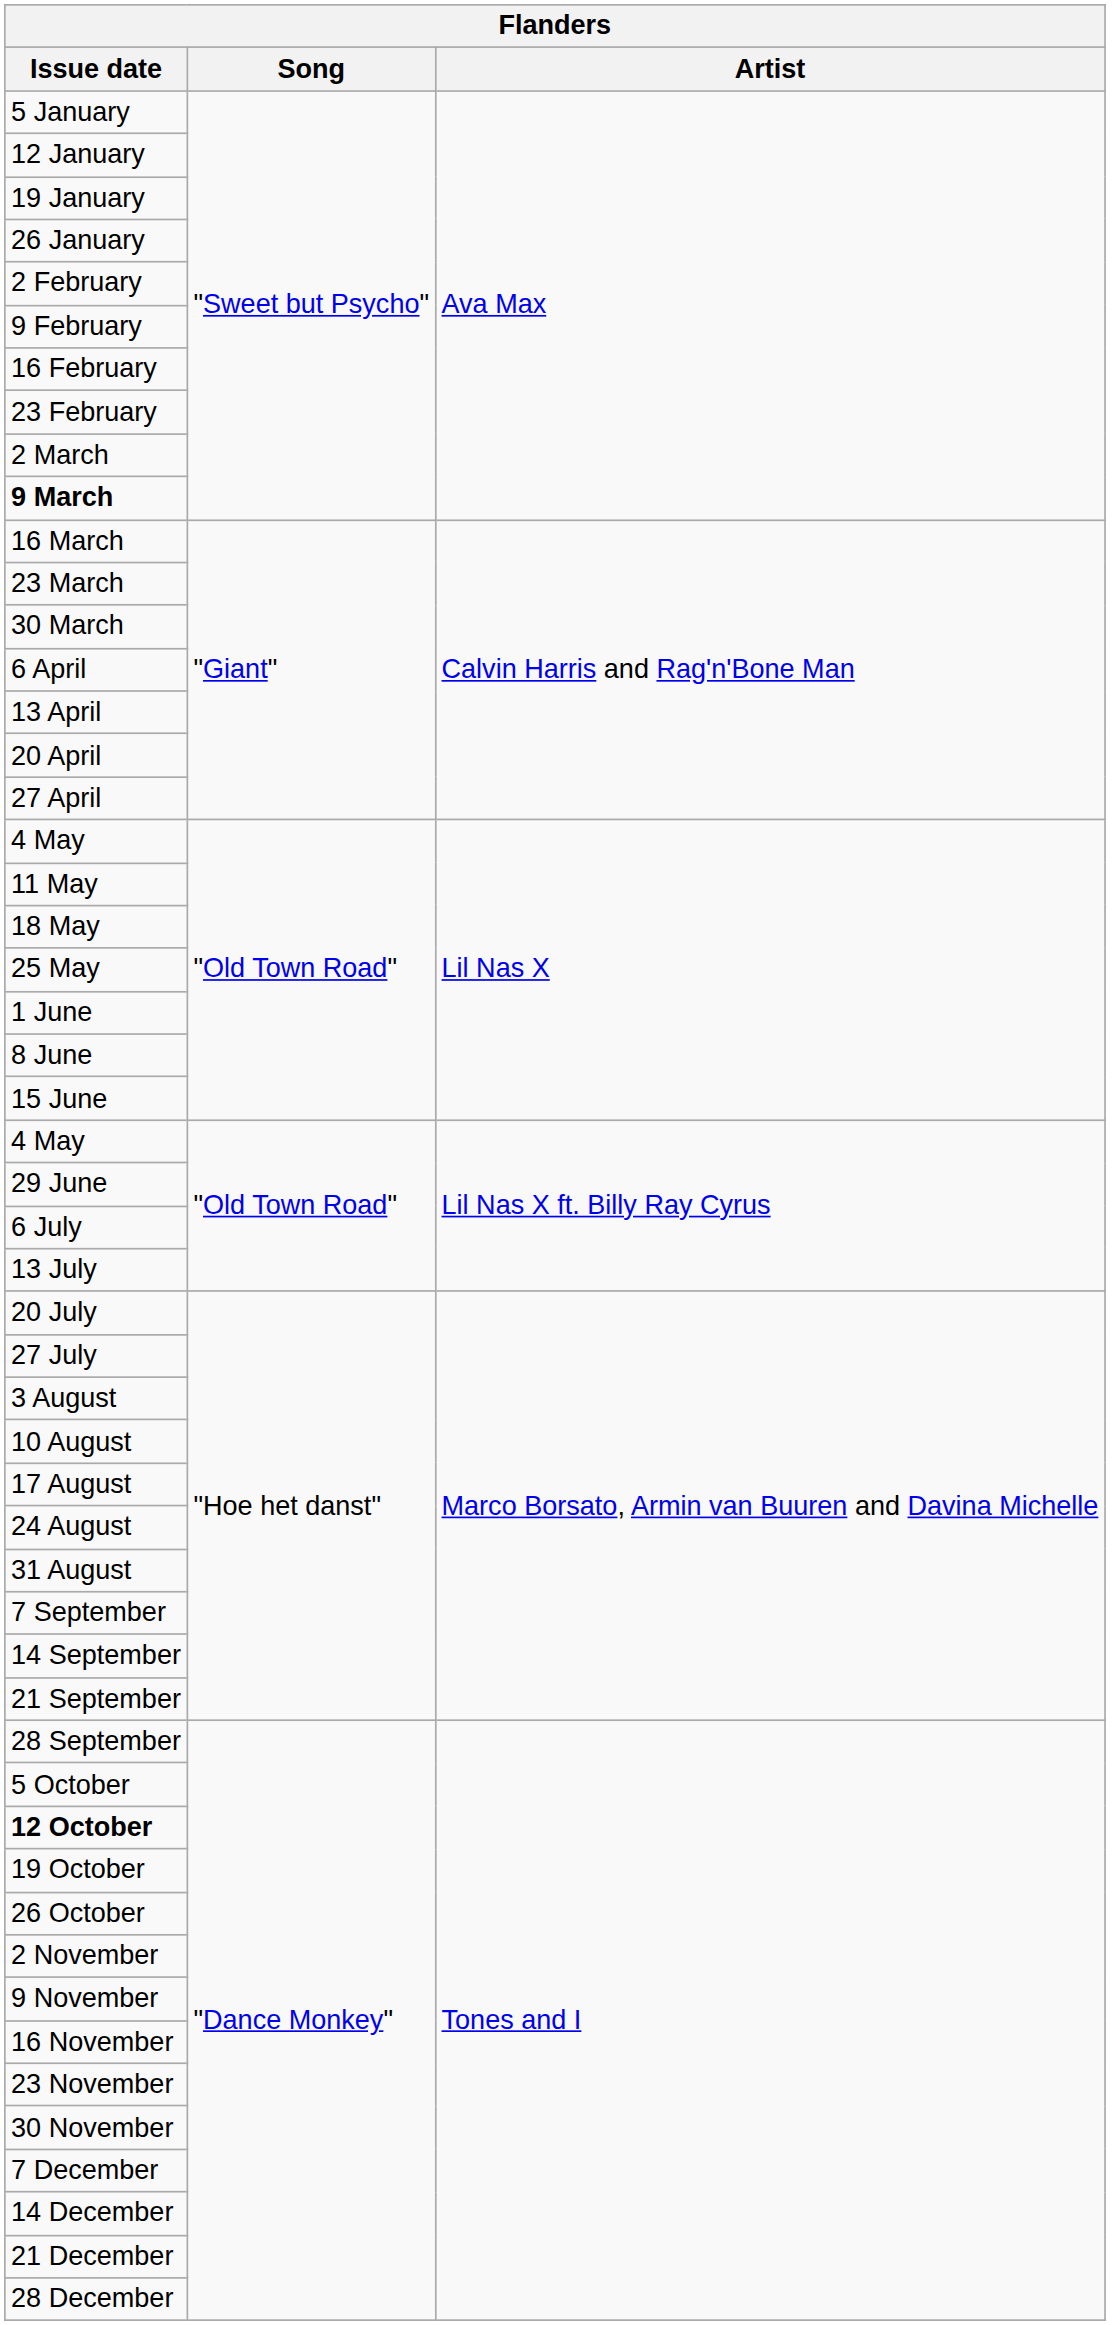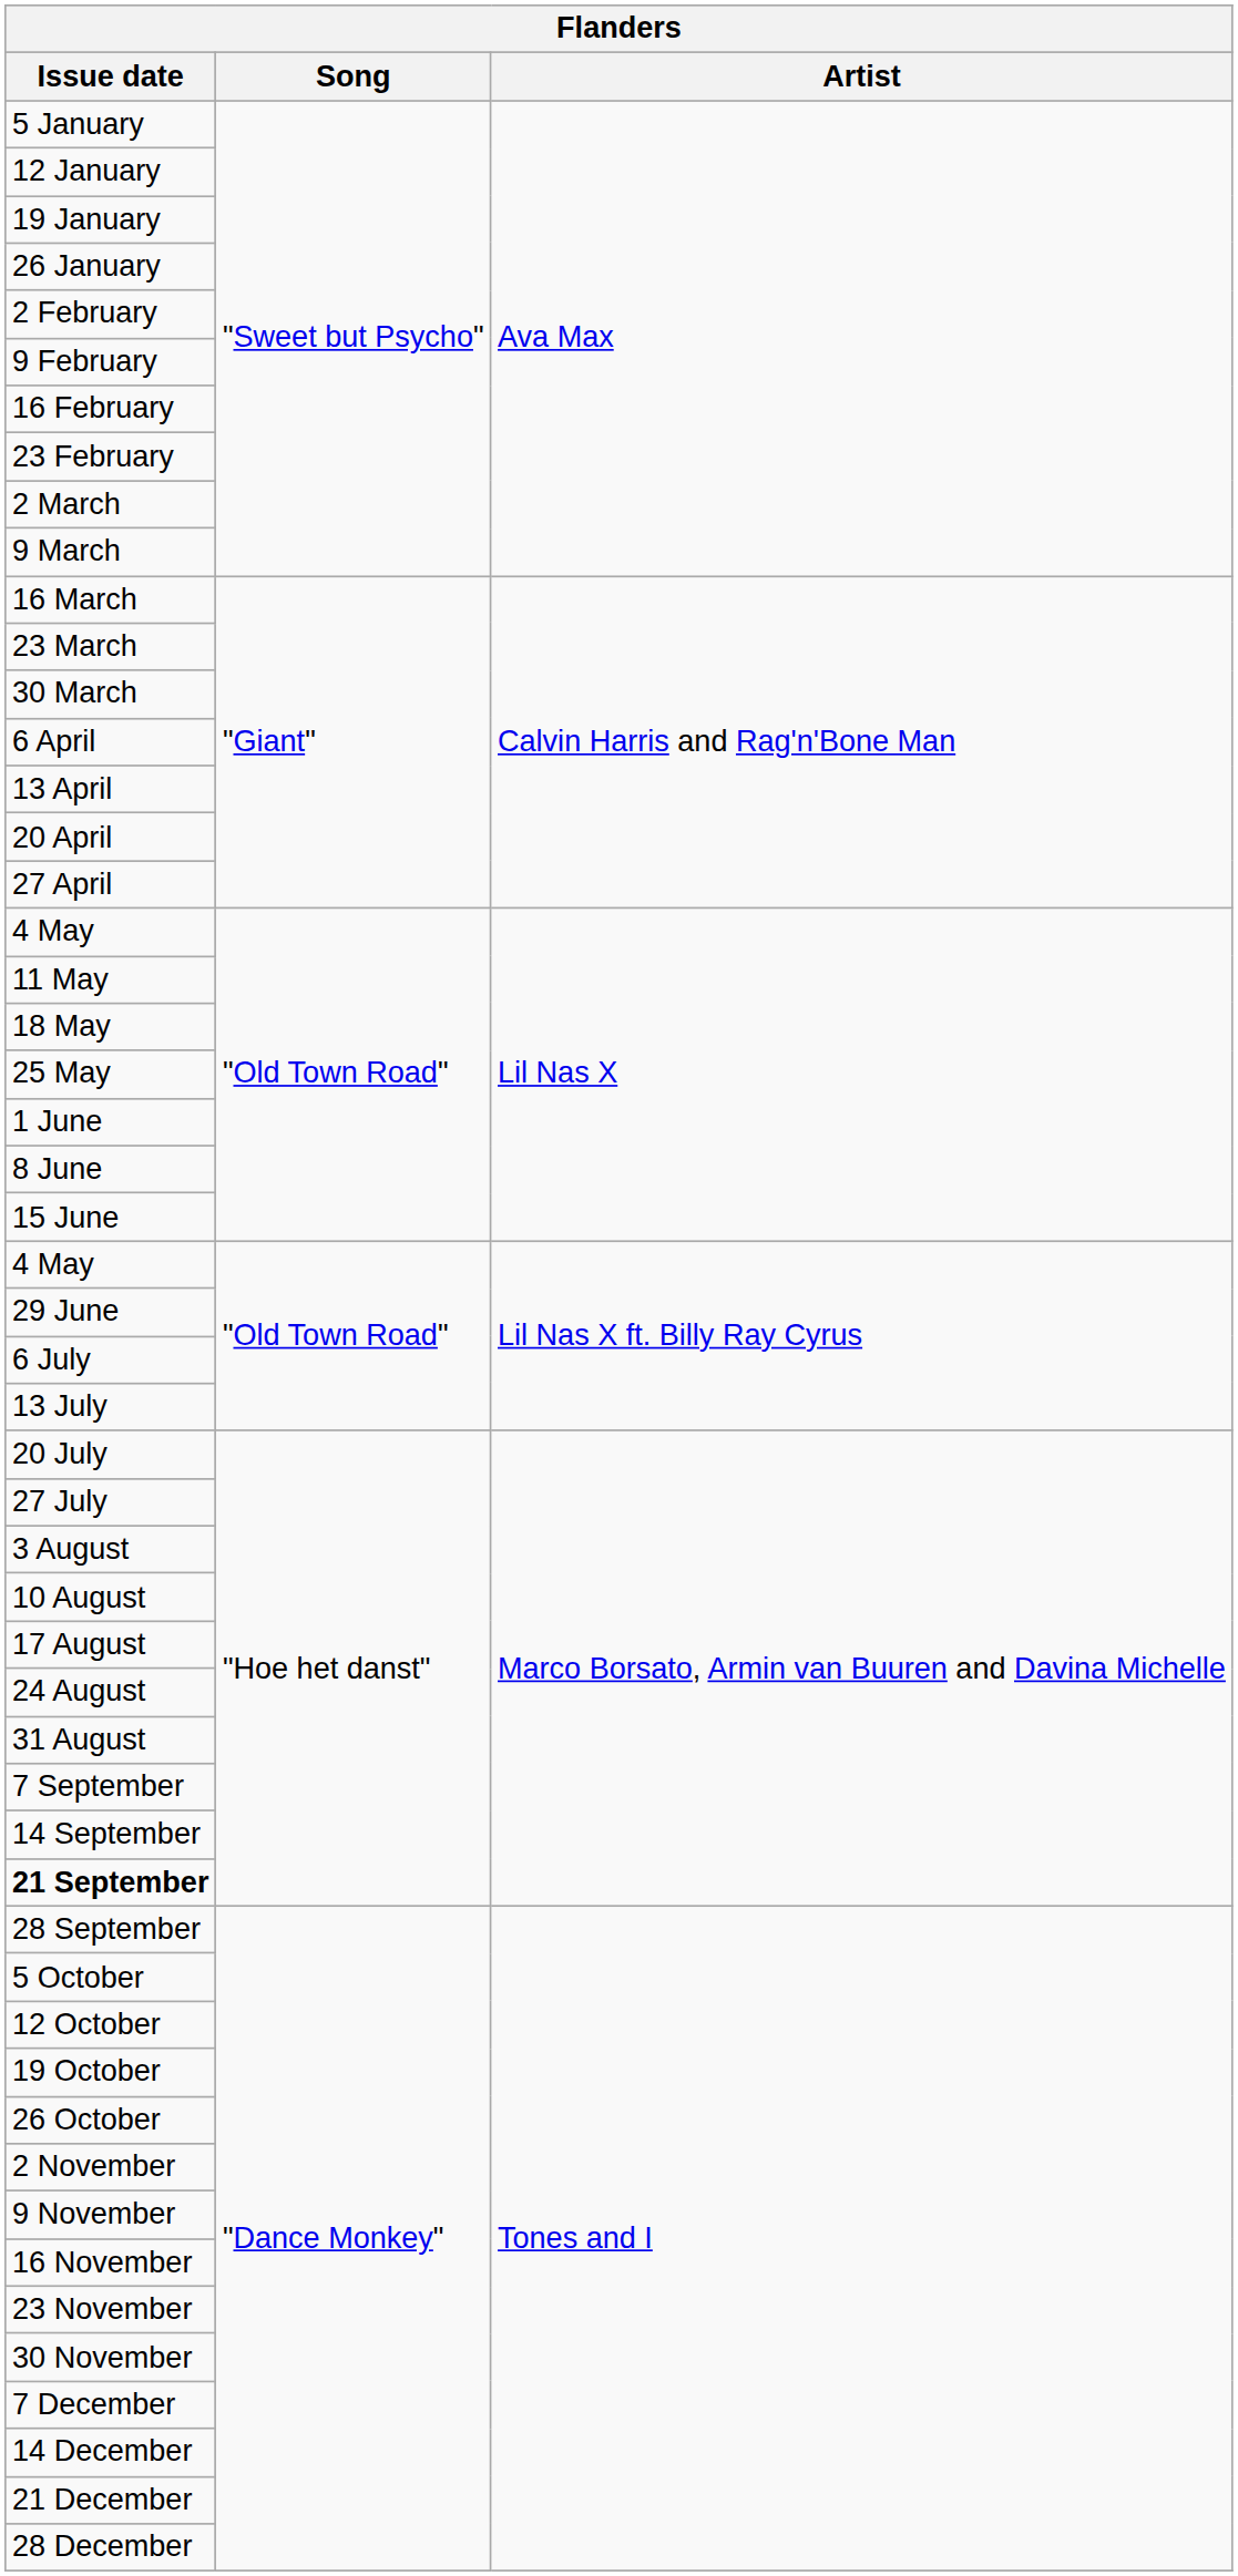9 March | Issue date: bold -> normal
21 September | Issue date: normal -> bold
12 October | Issue date: bold -> normal
